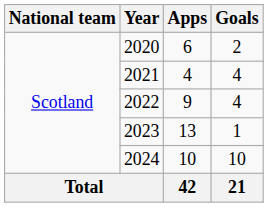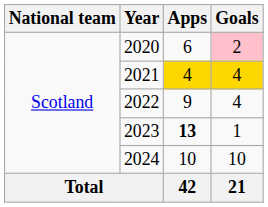2020 | Goals: no background -> pink background
2021 | Apps: no background -> gold background
2021 | Goals: no background -> gold background
2023 | Apps: normal -> bold
